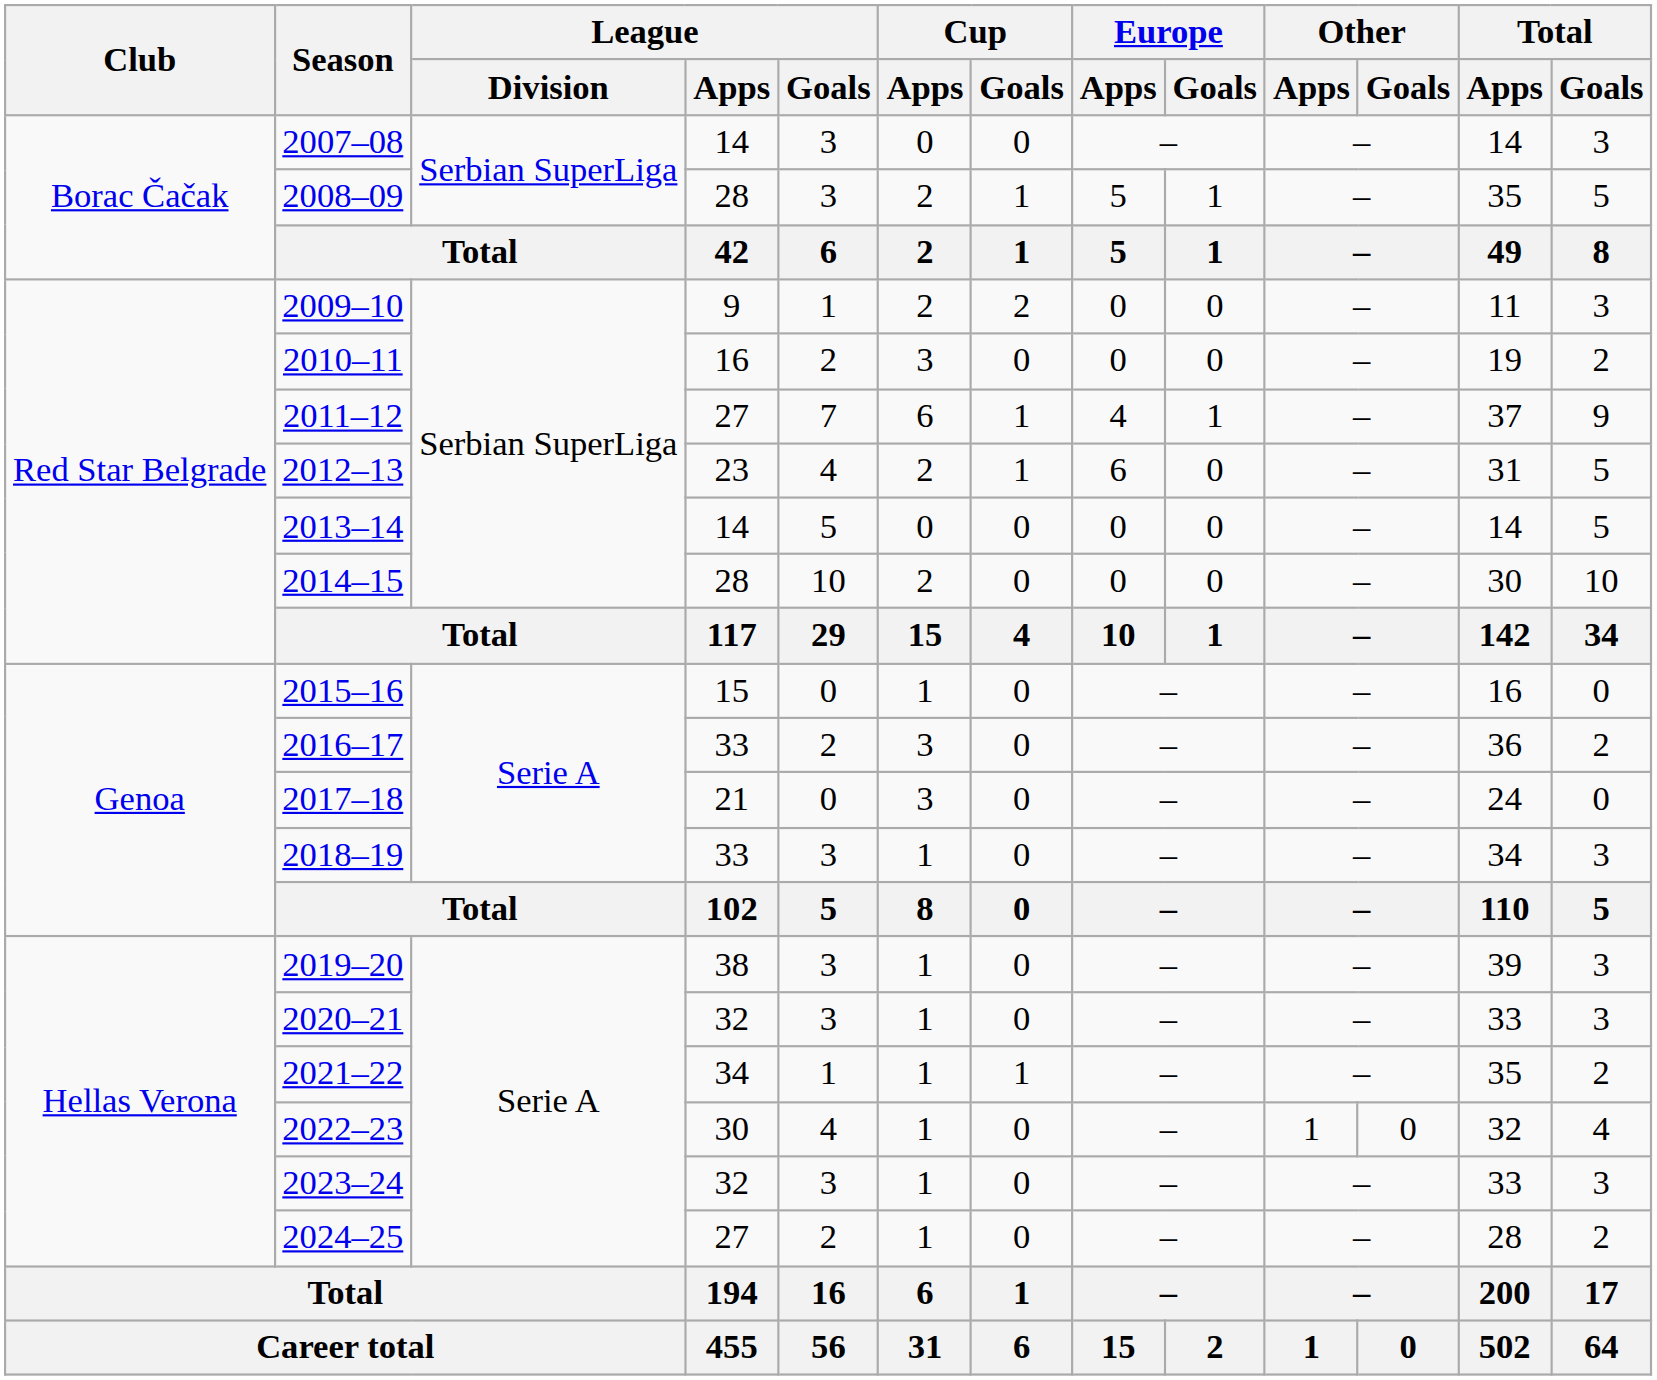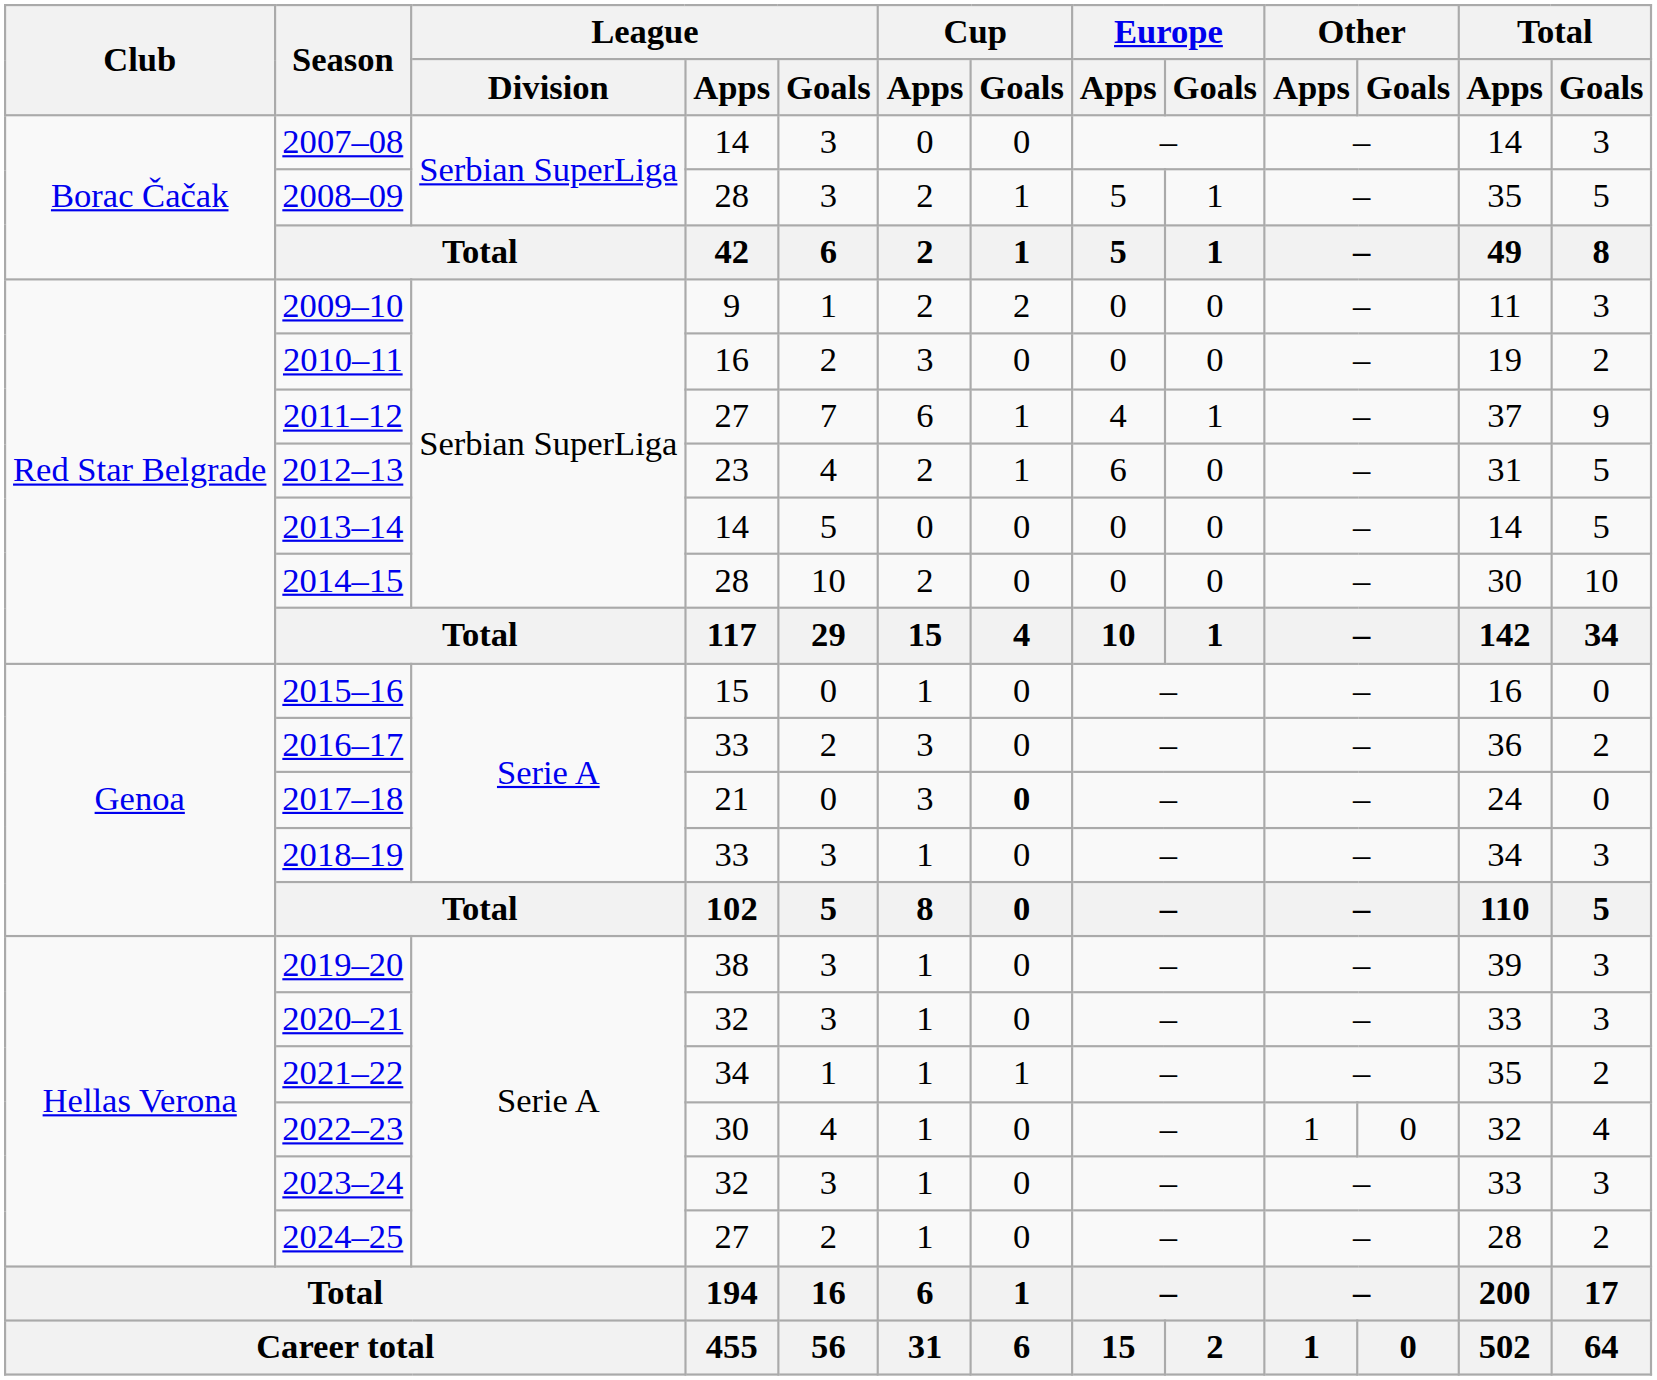2017–18 | Cup / Goals: normal -> bold
